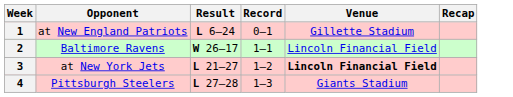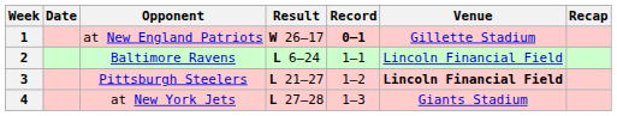+ column: Date
1 | Result: L 6–24 -> W 26–17
1 | Record: normal -> bold
2 | Result: W 26–17 -> L 6–24
3 | Opponent: at New York Jets -> Pittsburgh Steelers
4 | Opponent: Pittsburgh Steelers -> at New York Jets
